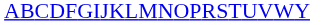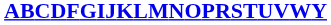row 1 | column 1: normal -> bold
